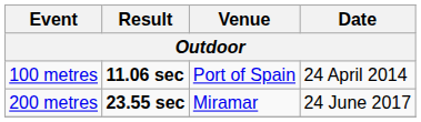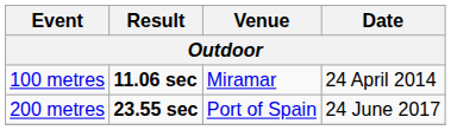100 metres | Venue: Port of Spain -> Miramar
200 metres | Venue: Miramar -> Port of Spain
